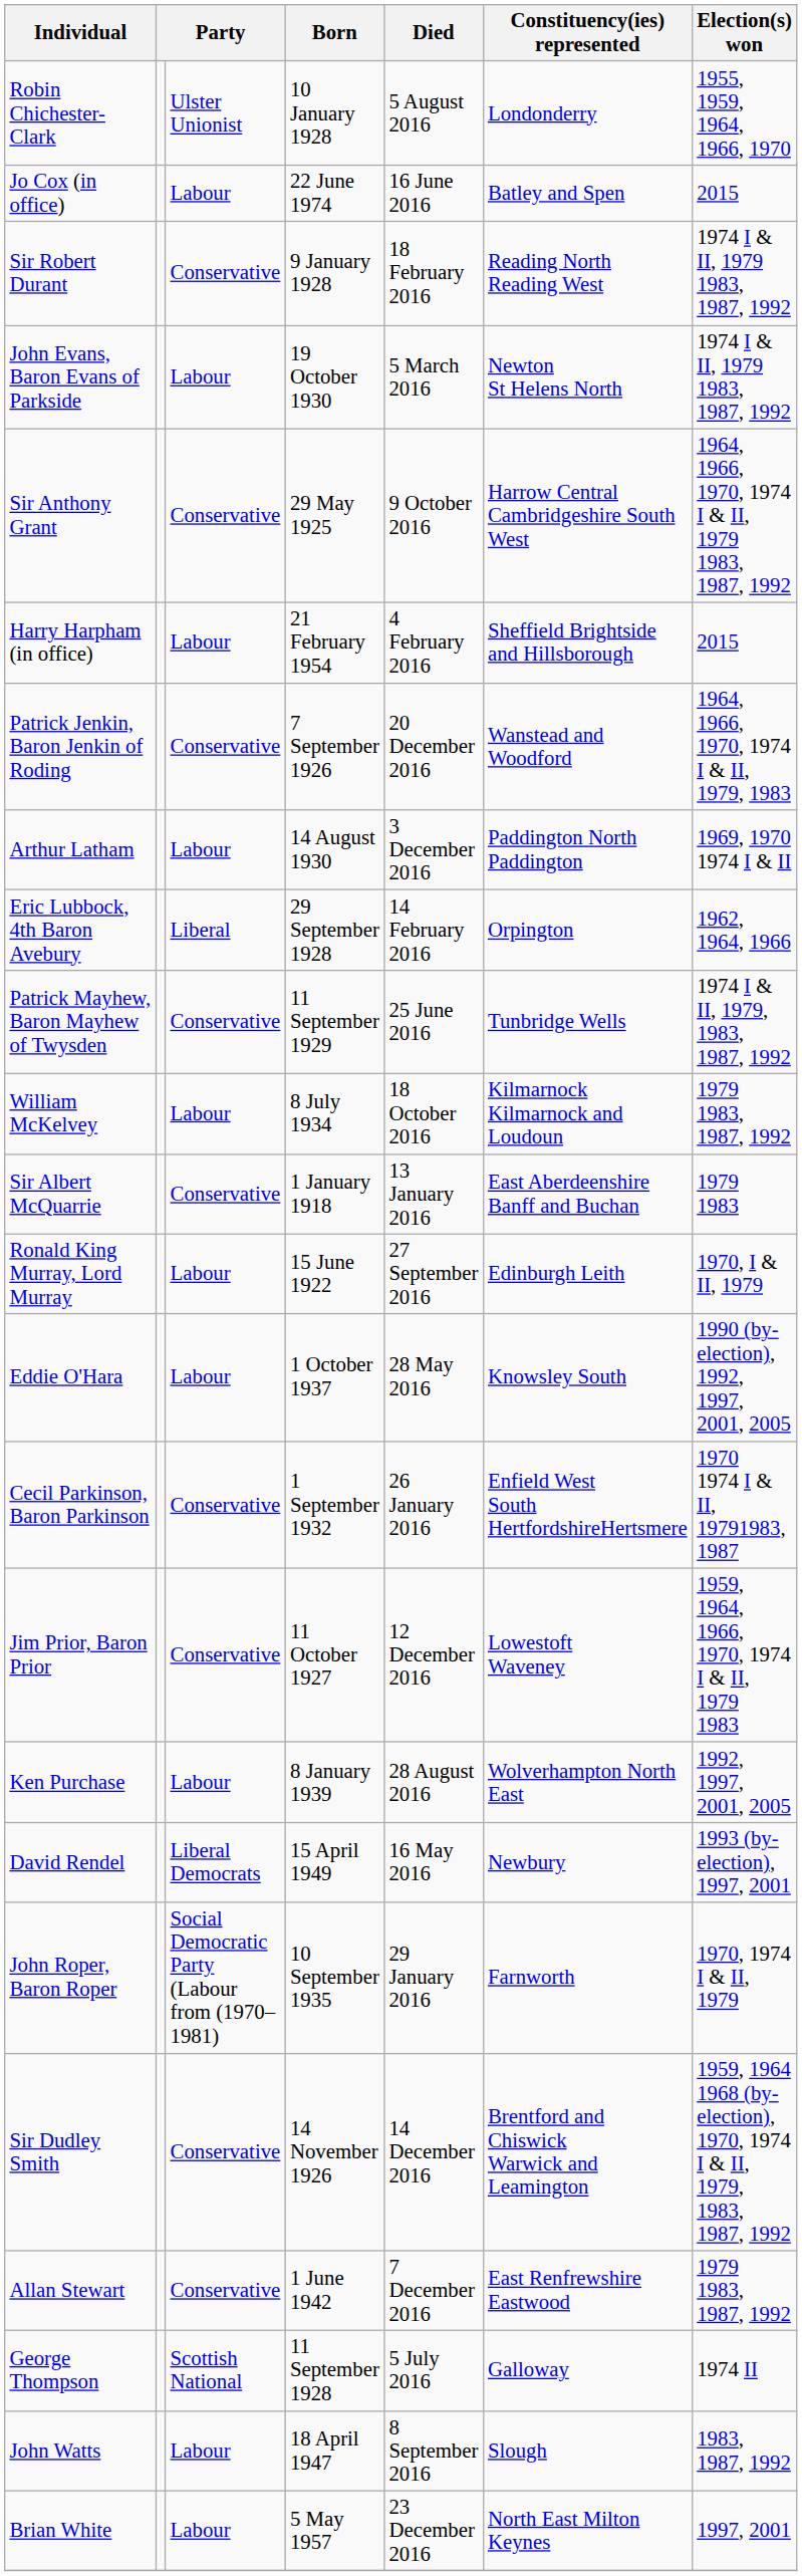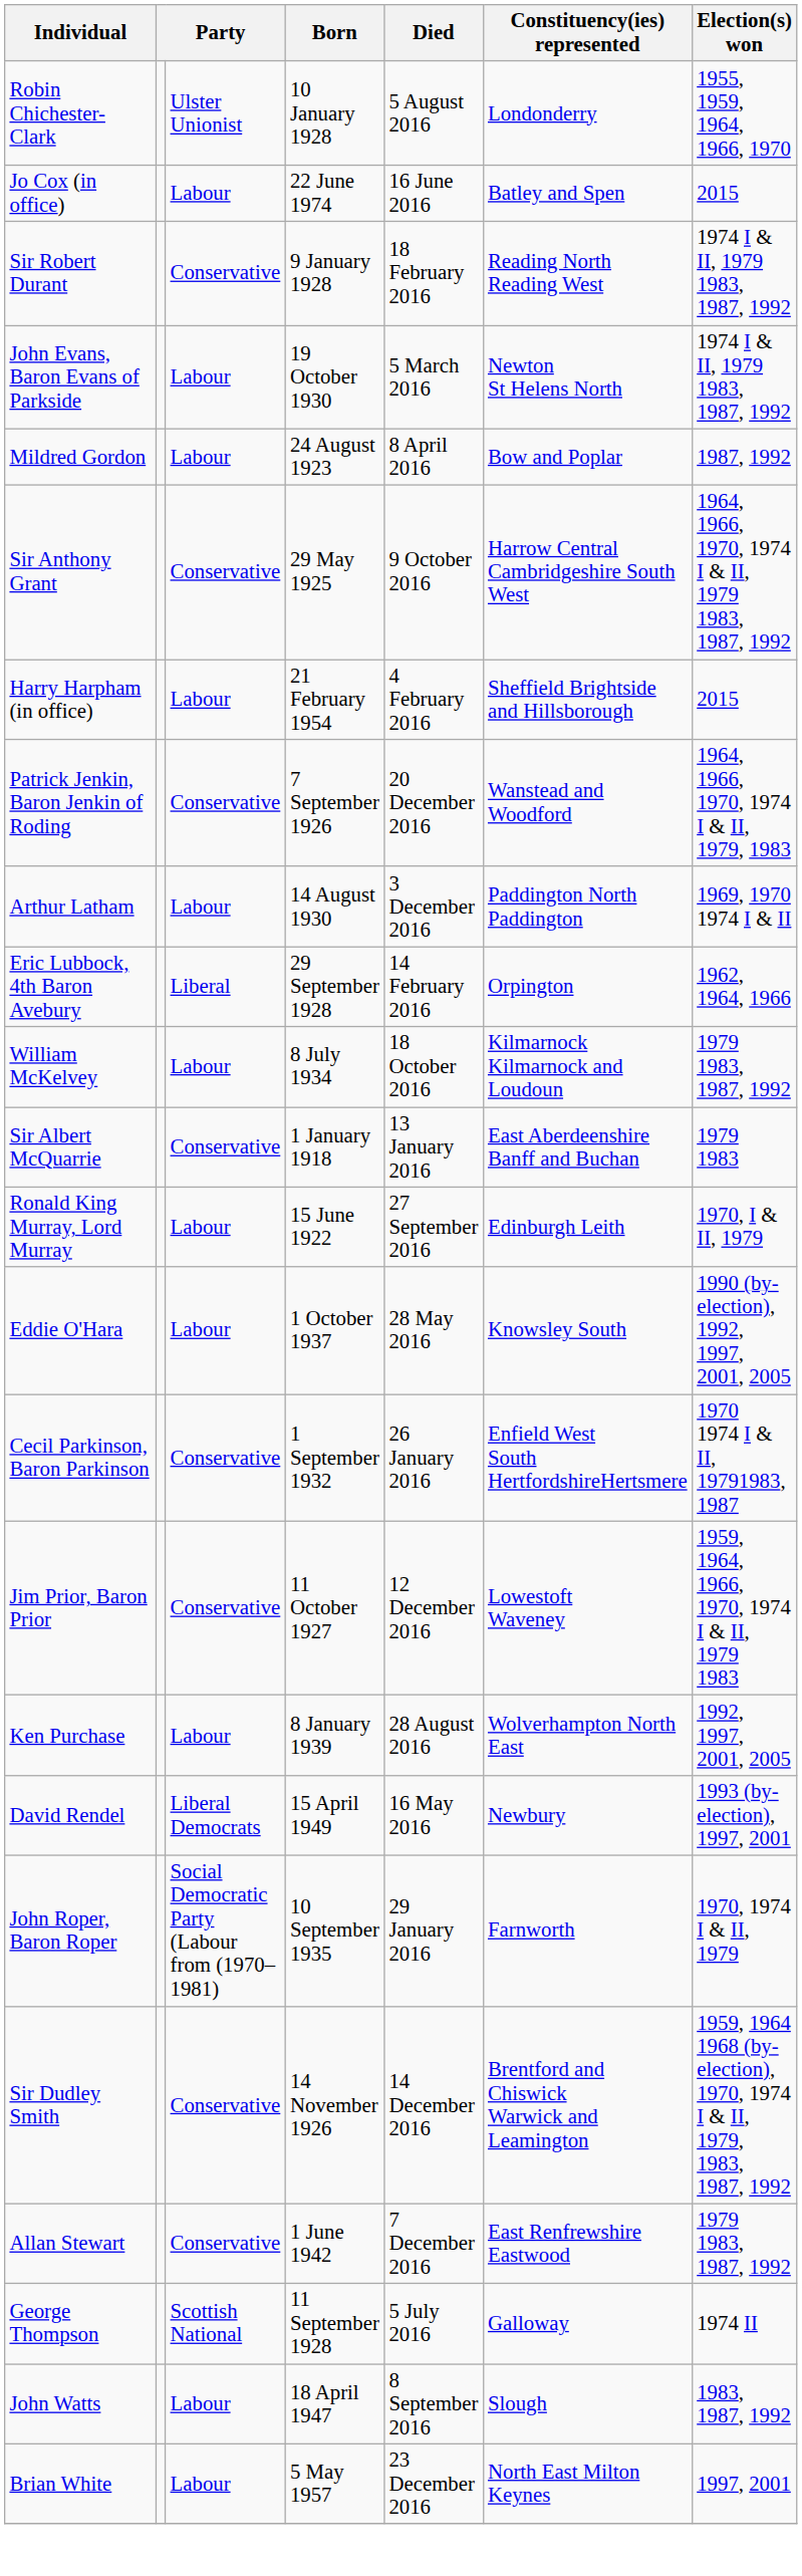+ row: Mildred Gordon | Labour | 24 August 1923 | 8 April 2016 | Bow and Poplar | 1987, 1992
- row: Patrick Mayhew, Baron Mayhew of Twysden | Conservative | 11 September 1929 | 25 June 2016 | Tunbridge Wells | 1974 I & II, 1979, 1983, 1987, 1992
